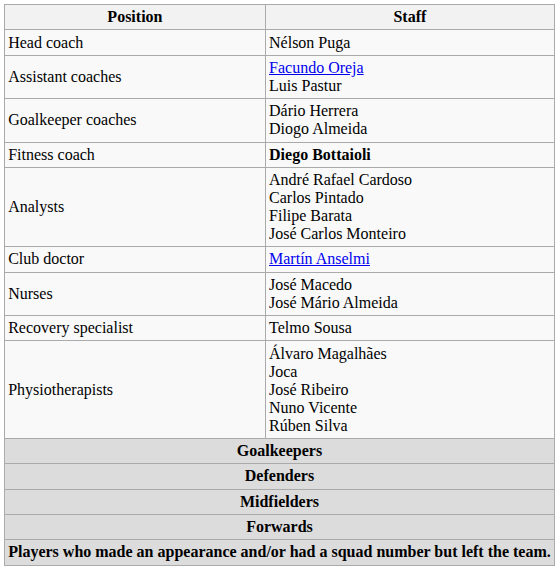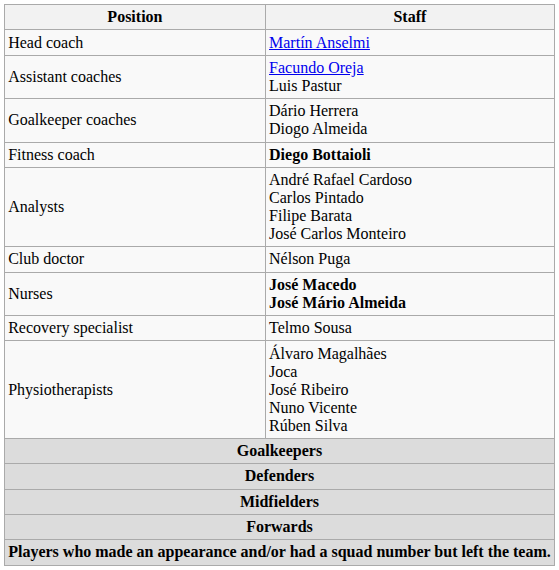Head coach | Staff: Nélson Puga -> Martín Anselmi
Club doctor | Staff: Martín Anselmi -> Nélson Puga
Nurses | Staff: normal -> bold
